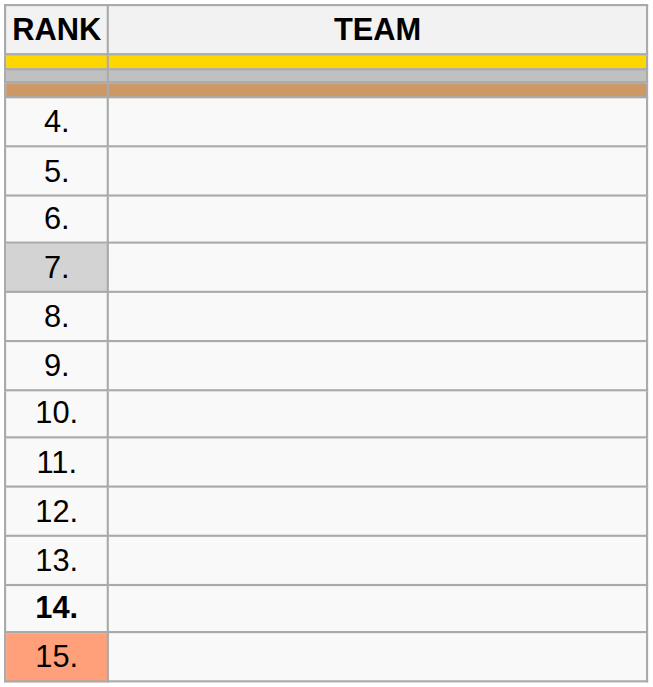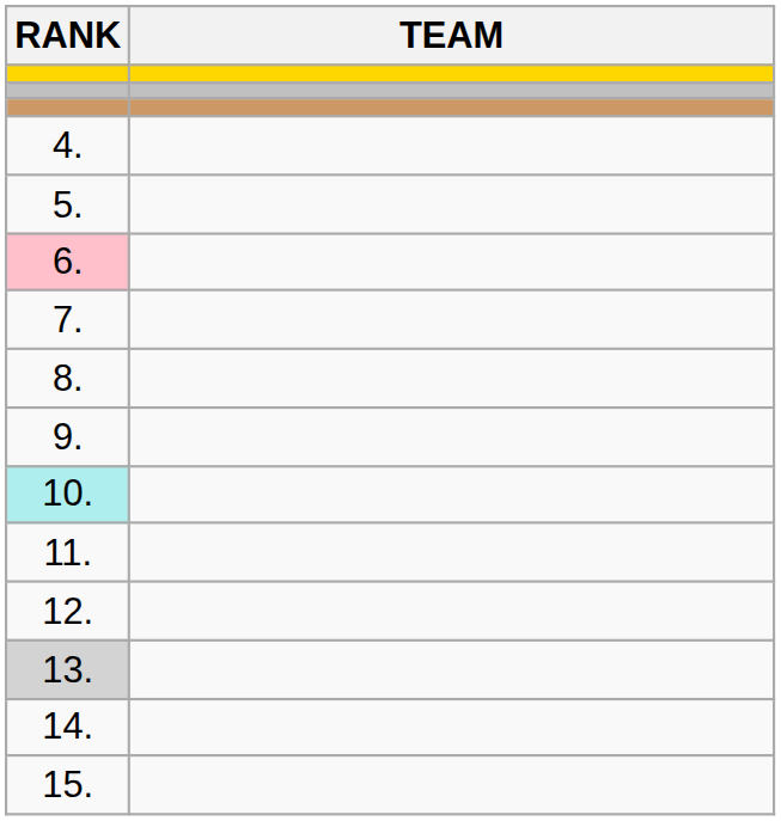row 7 | RANK: no background -> pink background
row 8 | RANK: lightgrey background -> no background
row 11 | RANK: no background -> paleturquoise background
row 14 | RANK: no background -> lightgrey background
row 15 | RANK: bold -> normal
row 16 | RANK: lightsalmon background -> no background
